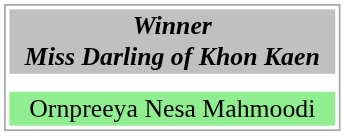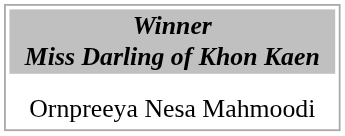Ornpreeya Nesa Mahmoodi | column 1: lightgreen background -> no background
